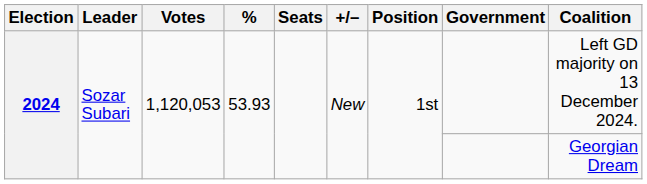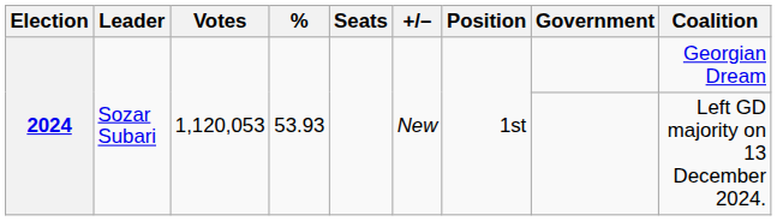row 2 | Coalition: Left GD majority on 13 December 2024. -> Georgian Dream
row 3 | Coalition: Georgian Dream -> Left GD majority on 13 December 2024.
